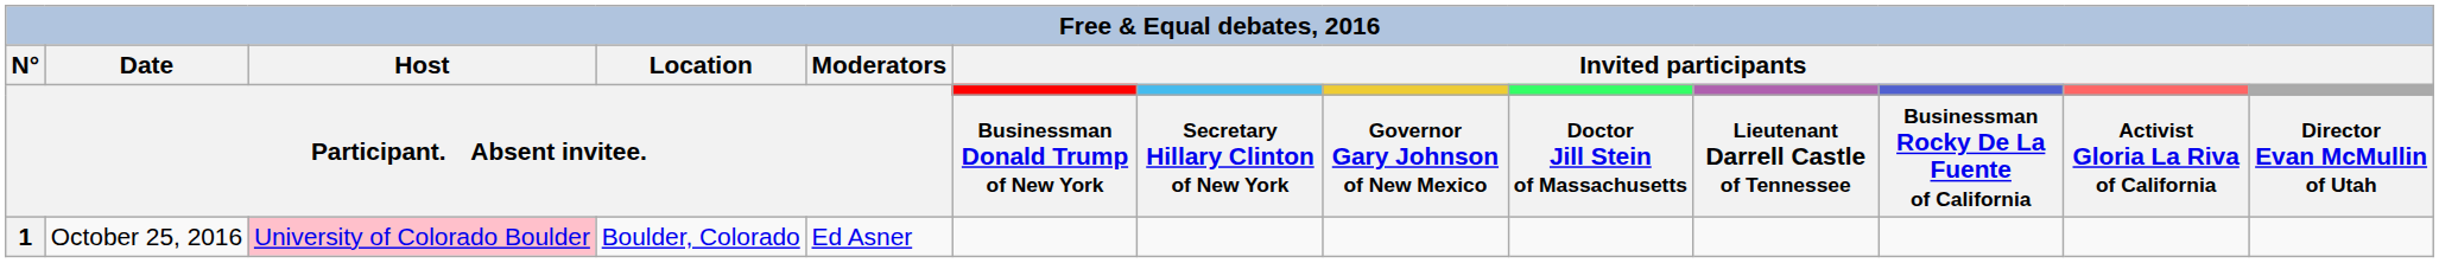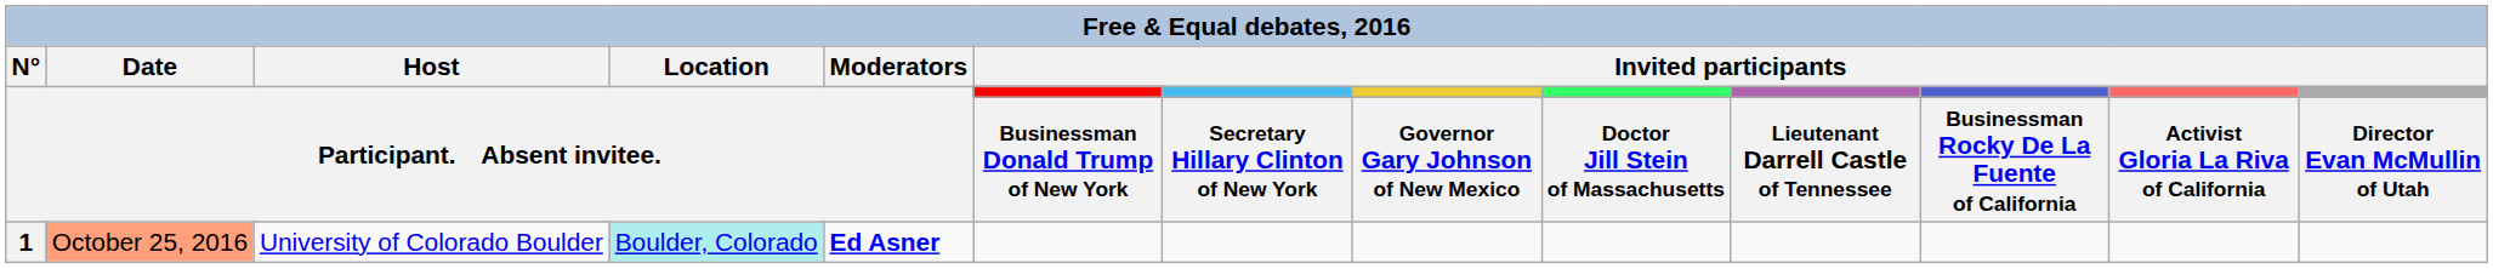1 | Date / Participant. Absent invitee.: no background -> lightsalmon background
1 | Host / Participant. Absent invitee.: pink background -> no background
1 | Location / Participant. Absent invitee.: no background -> paleturquoise background
1 | Moderators / Participant. Absent invitee.: normal -> bold
